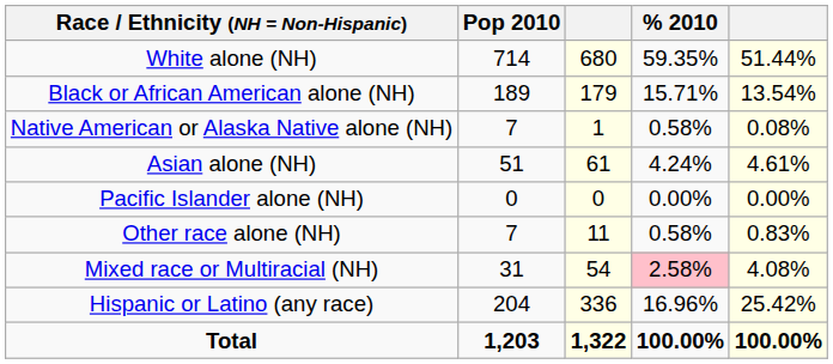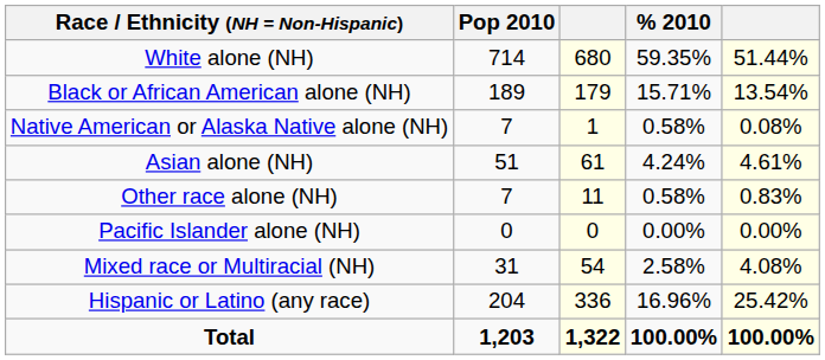rows swapped: Pacific Islander alone (NH) <-> Other race alone (NH)
Mixed race or Multiracial (NH) | % 2010: pink background -> no background
